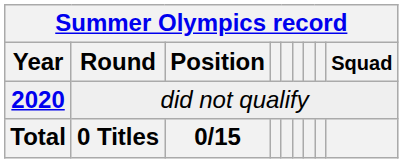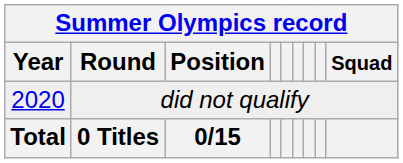did not qualify | Summer Olympics record / Year: bold -> normal
